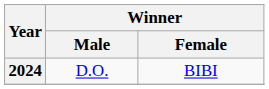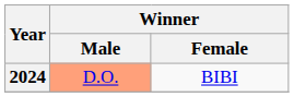2024 | Winner / Male: no background -> lightsalmon background
